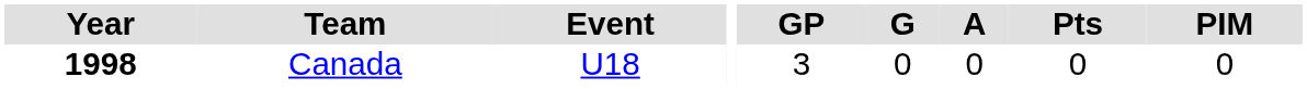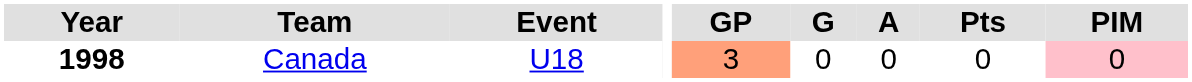Canada | GP: no background -> lightsalmon background
Canada | PIM: no background -> pink background
